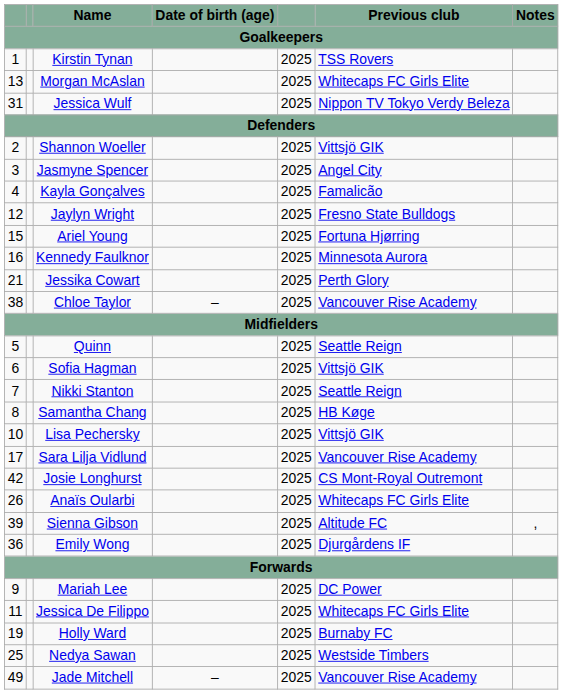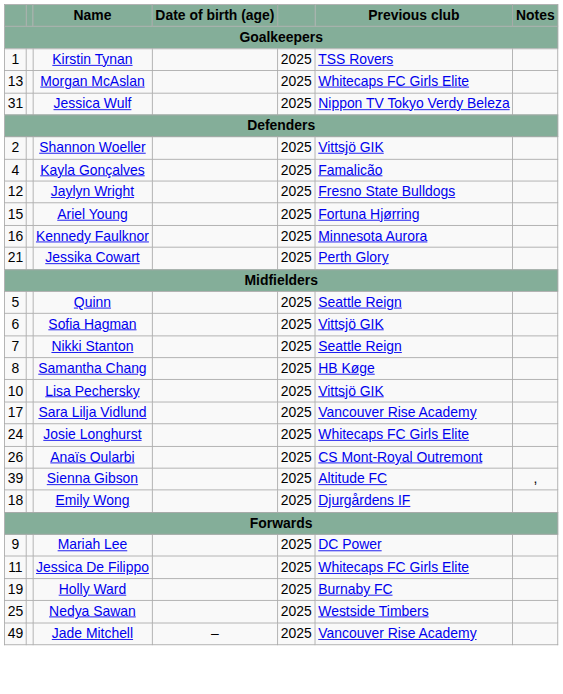- row: 3 | Jasmyne Spencer | 2025 | Angel City
- row: 38 | Chloe Taylor | – | 2025 | Vancouver Rise Academy
Josie Longhurst | column 1: 42 -> 24
Josie Longhurst | Previous club: CS Mont-Royal Outremont -> Whitecaps FC Girls Elite
Anaïs Oularbi | Previous club: Whitecaps FC Girls Elite -> CS Mont-Royal Outremont
Emily Wong | column 1: 36 -> 18
